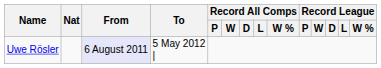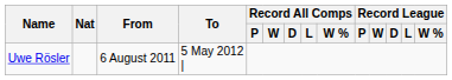Uwe Rösler | From: lavender background -> no background
